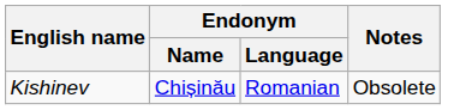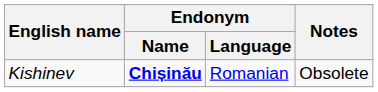Kishinev | Endonym / Name: normal -> bold
